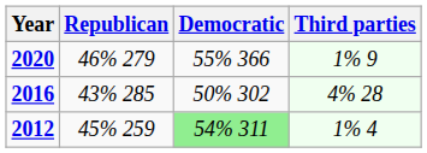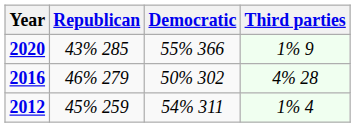2020 | Republican: 46% 279 -> 43% 285
2016 | Republican: 43% 285 -> 46% 279
2012 | Democratic: lightgreen background -> no background
